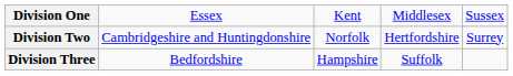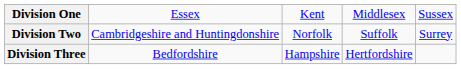Division Two | column 4: Hertfordshire -> Suffolk
Division Three | column 4: Suffolk -> Hertfordshire
